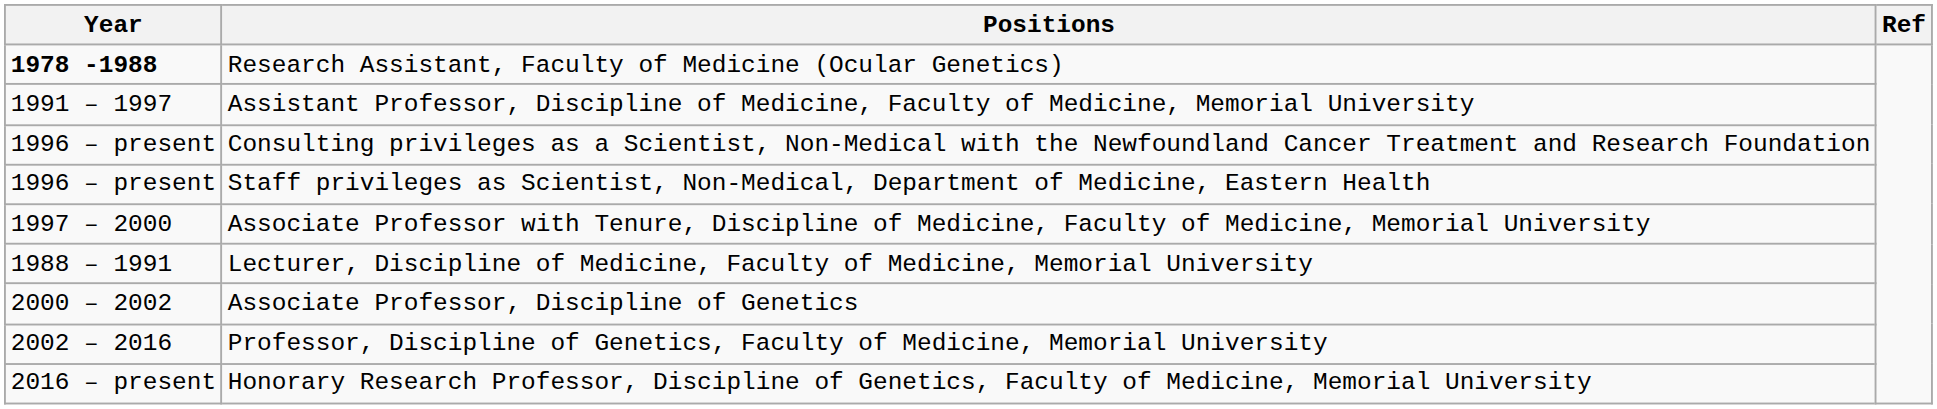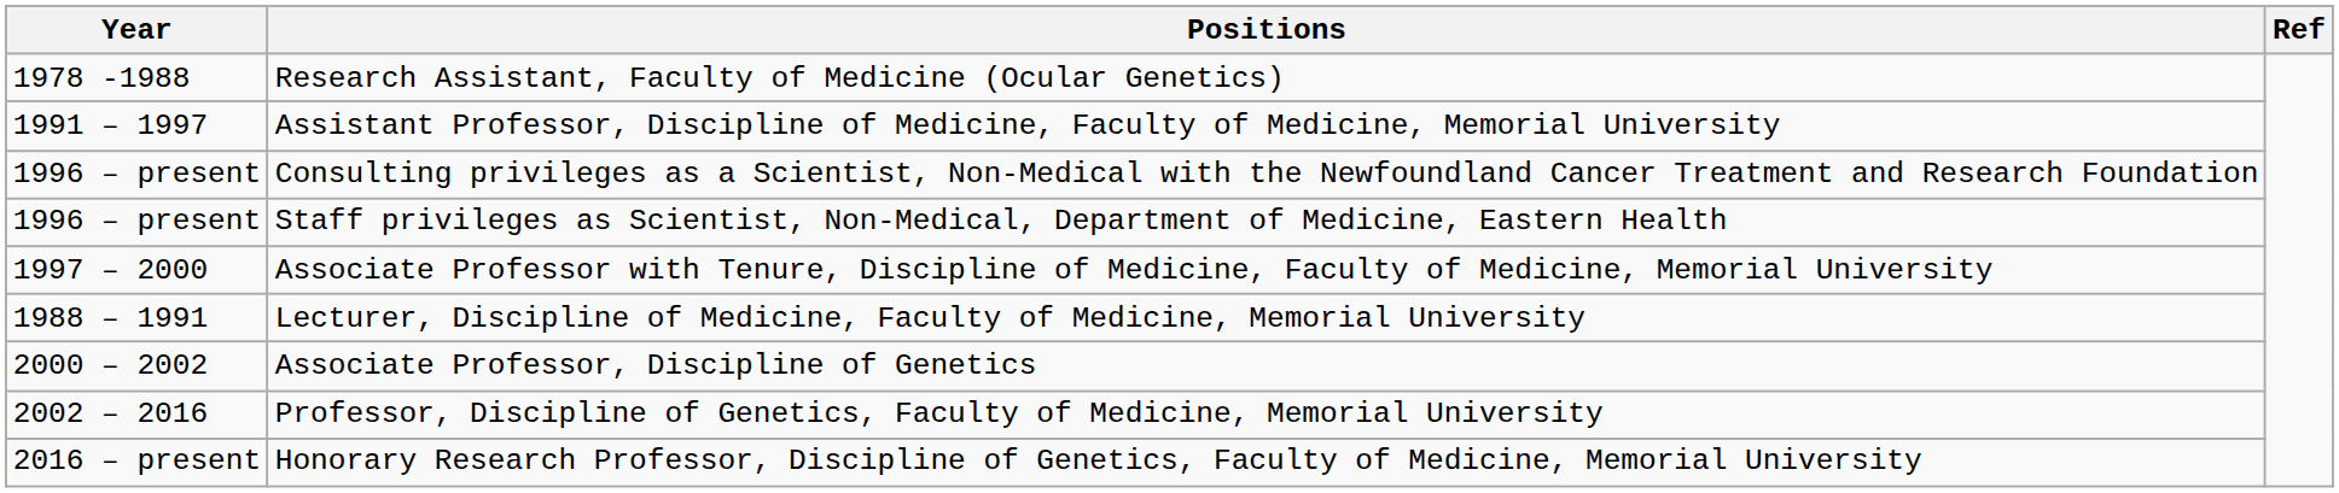Research Assistant, Faculty of Medicine (Ocular Genetics) | Year: bold -> normal
